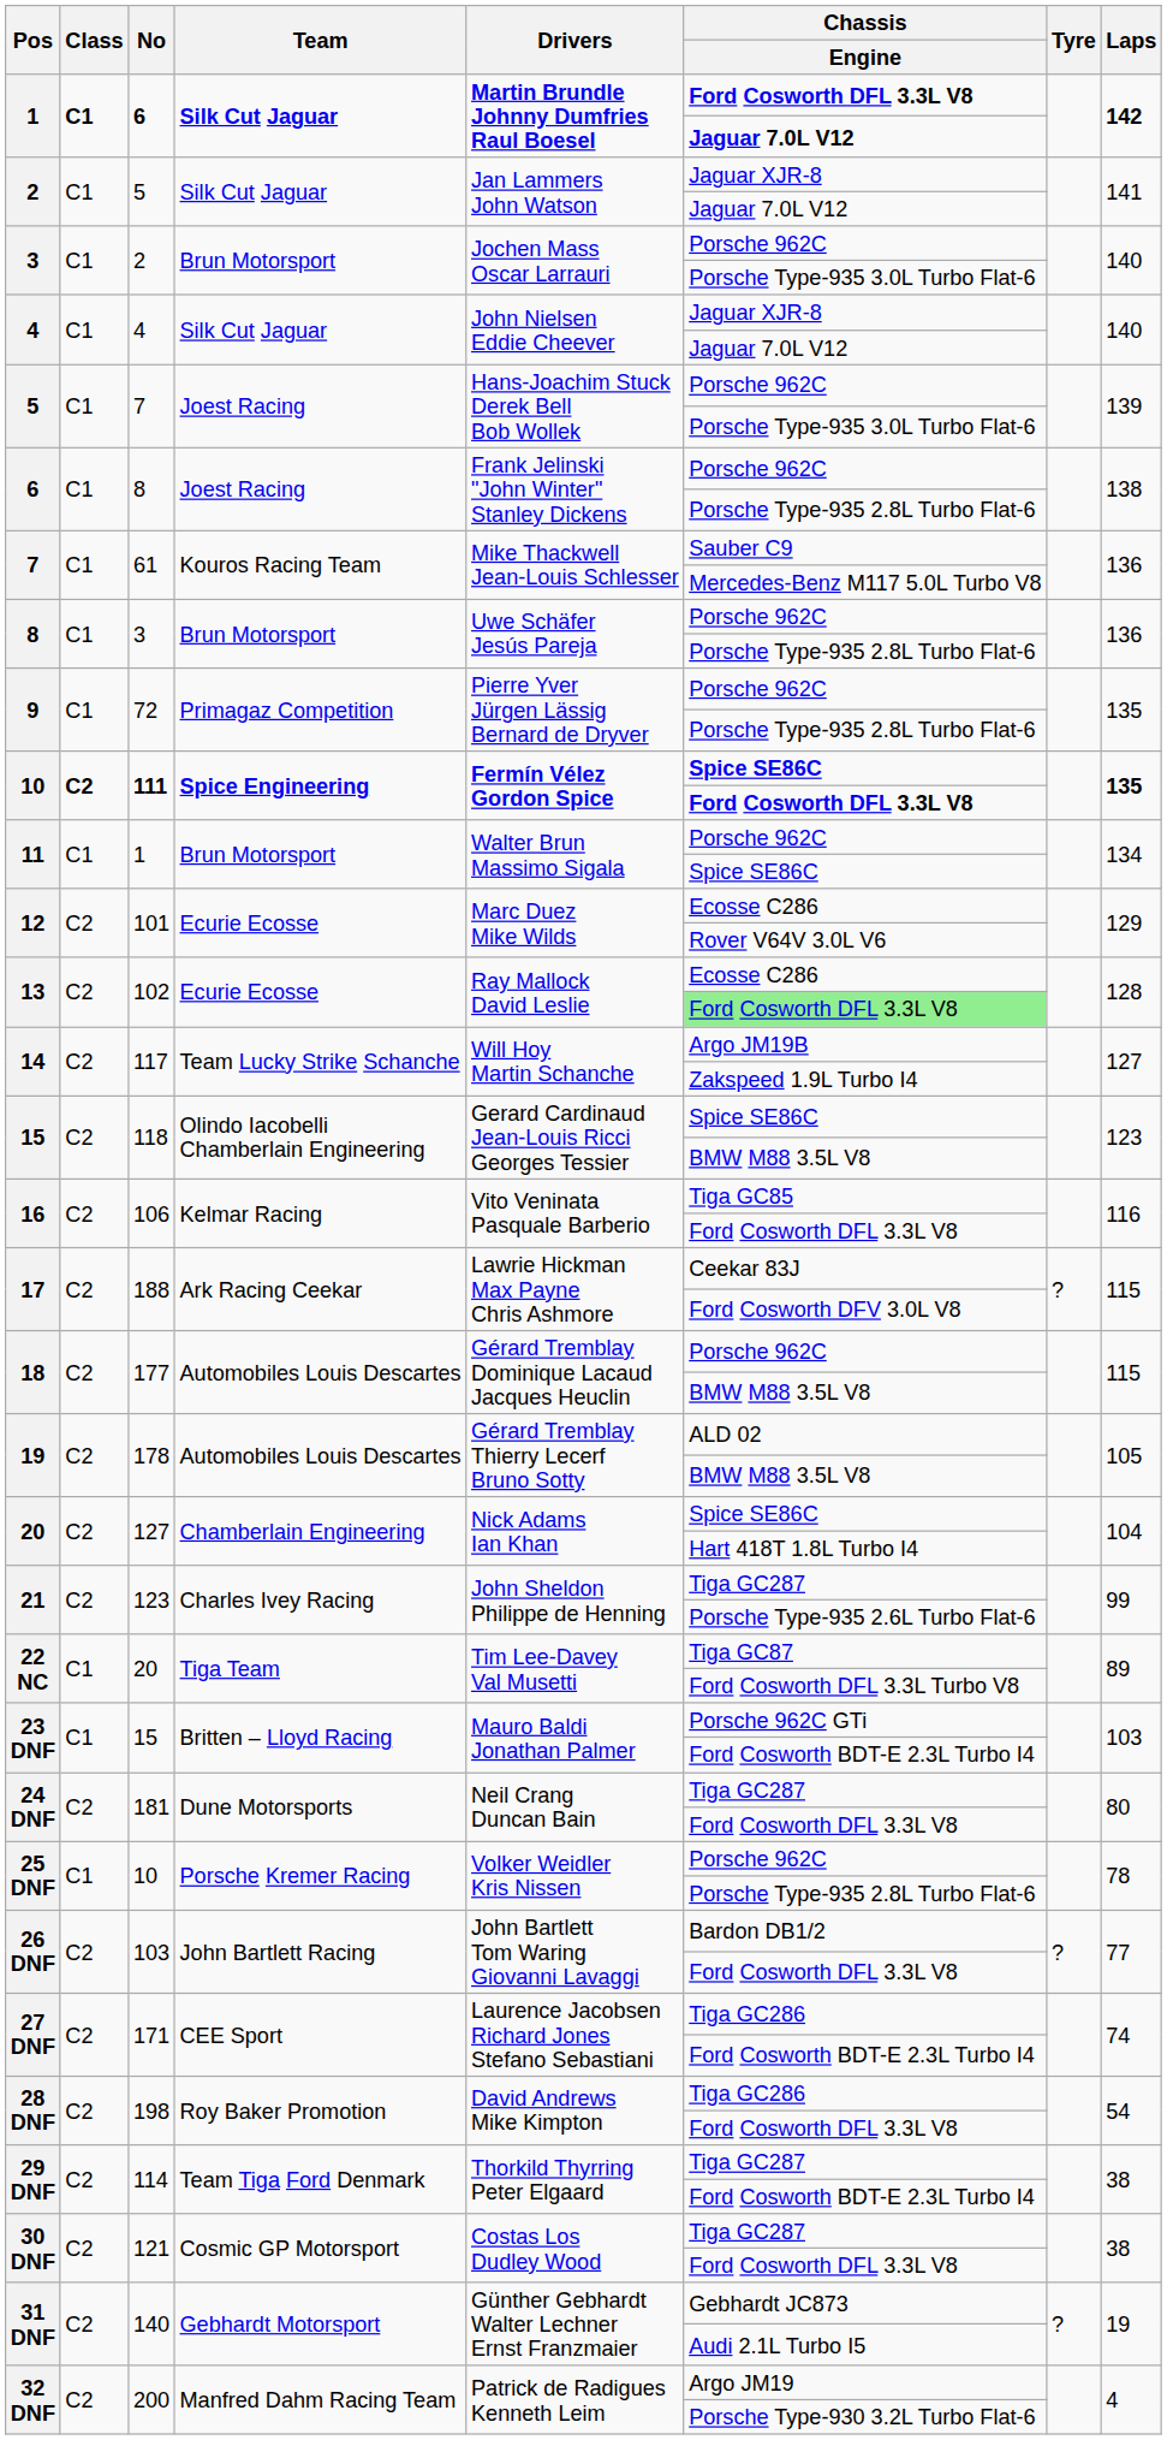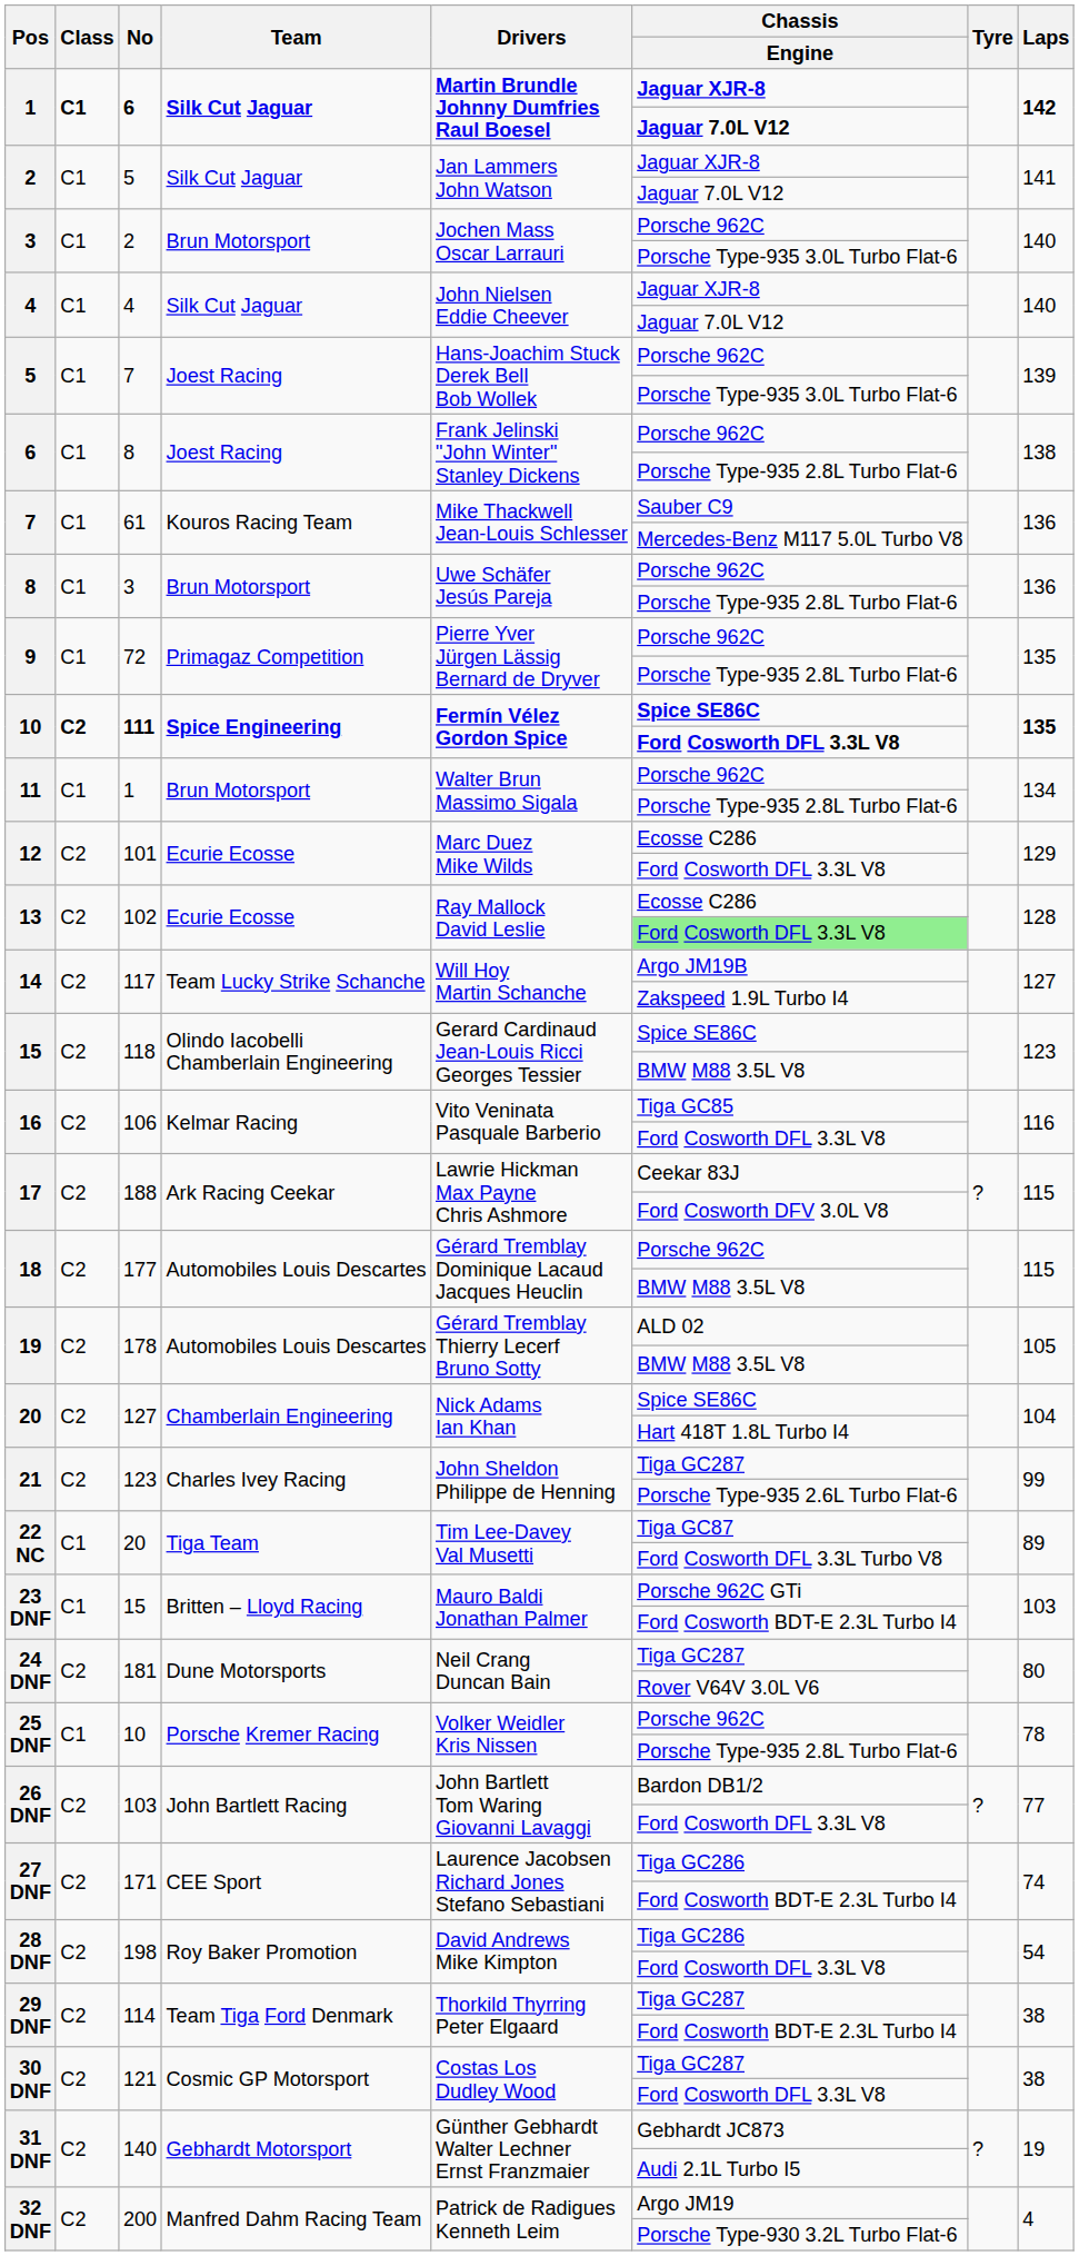row 3 | Chassis / Engine: Ford Cosworth DFL 3.3L V8 -> Jaguar XJR-8
row 24 | Chassis / Engine: Spice SE86C -> Porsche Type-935 2.8L Turbo Flat-6
row 26 | Chassis / Engine: Rover V64V 3.0L V6 -> Ford Cosworth DFL 3.3L V8
row 50 | Chassis / Engine: Ford Cosworth DFL 3.3L V8 -> Rover V64V 3.0L V6
